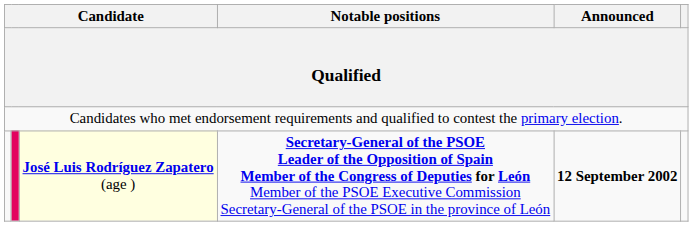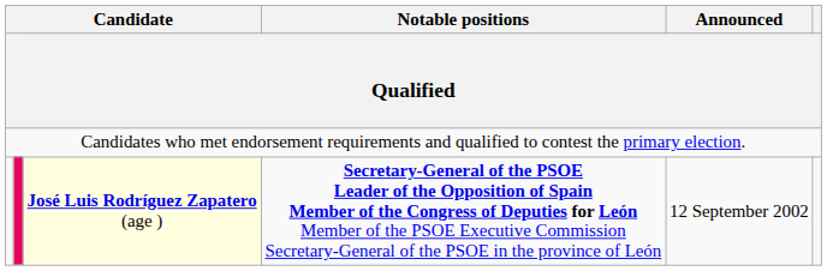row 4 | Announced: bold -> normal
